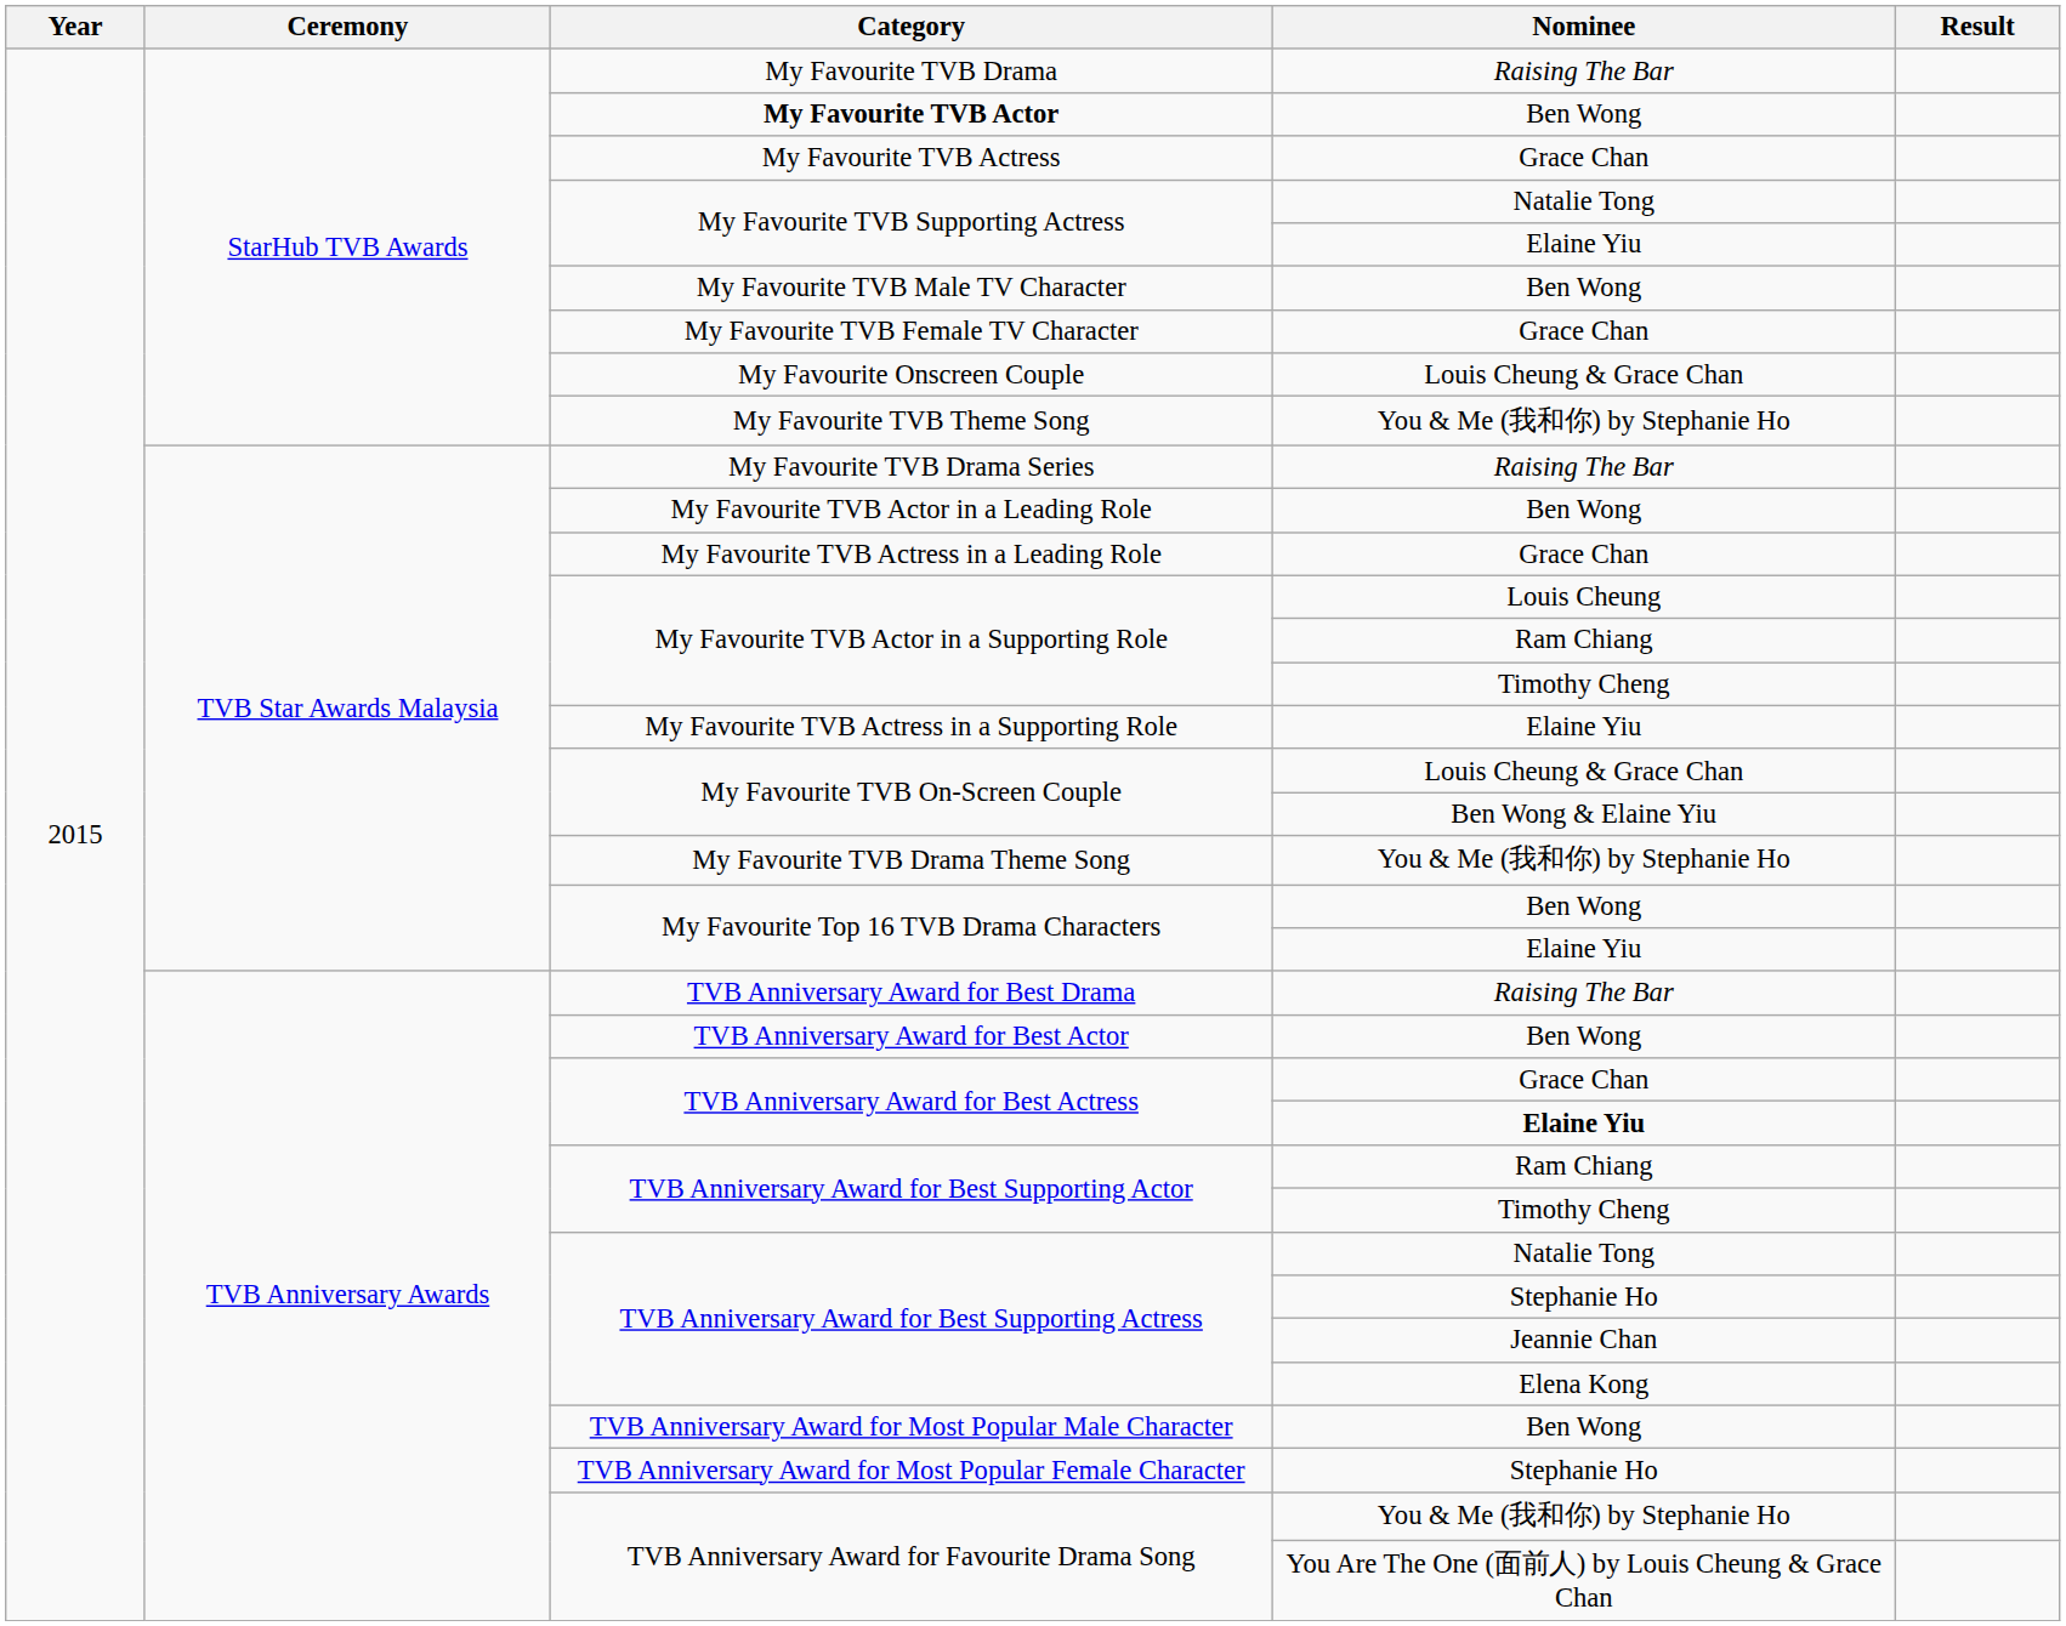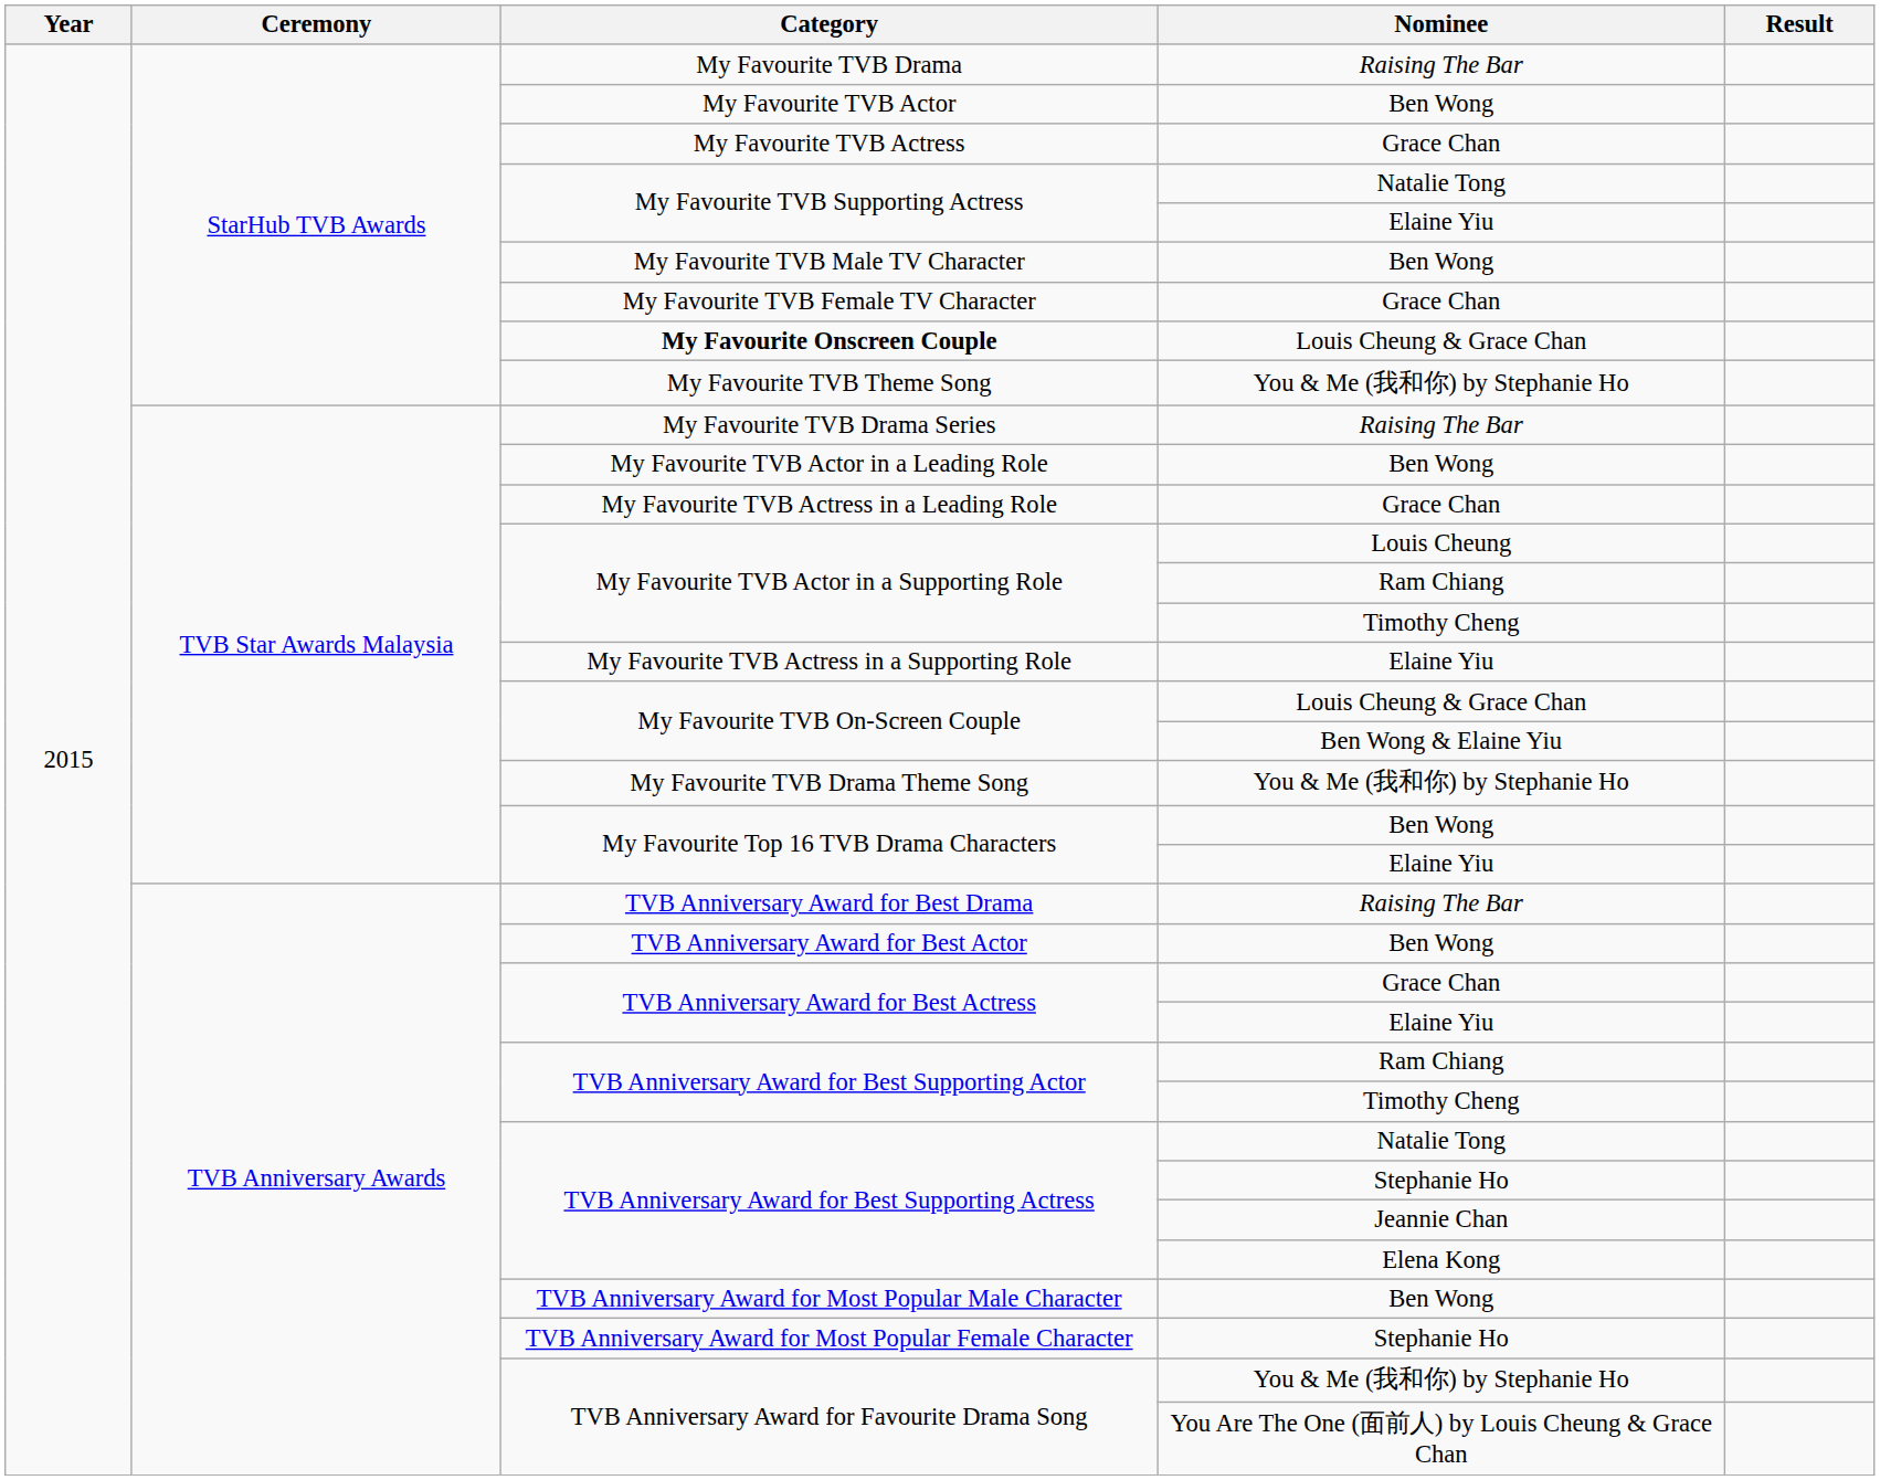My Favourite TVB Actor | Category: bold -> normal
My Favourite Onscreen Couple | Category: normal -> bold
TVB Anniversary Award for Best Actress / Elaine Yiu | Nominee: bold -> normal
